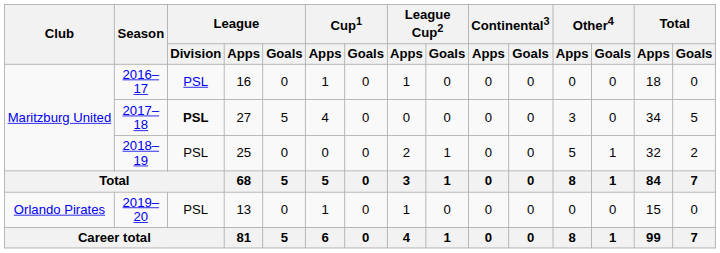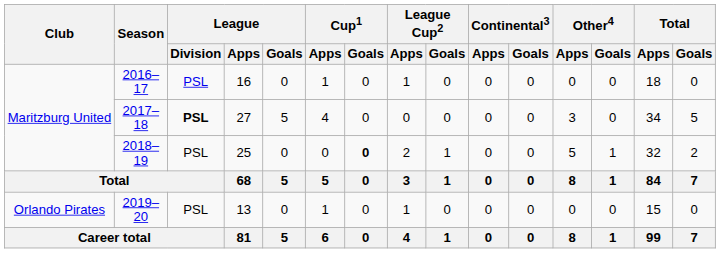2018–19 | Cup1 / Goals: normal -> bold
